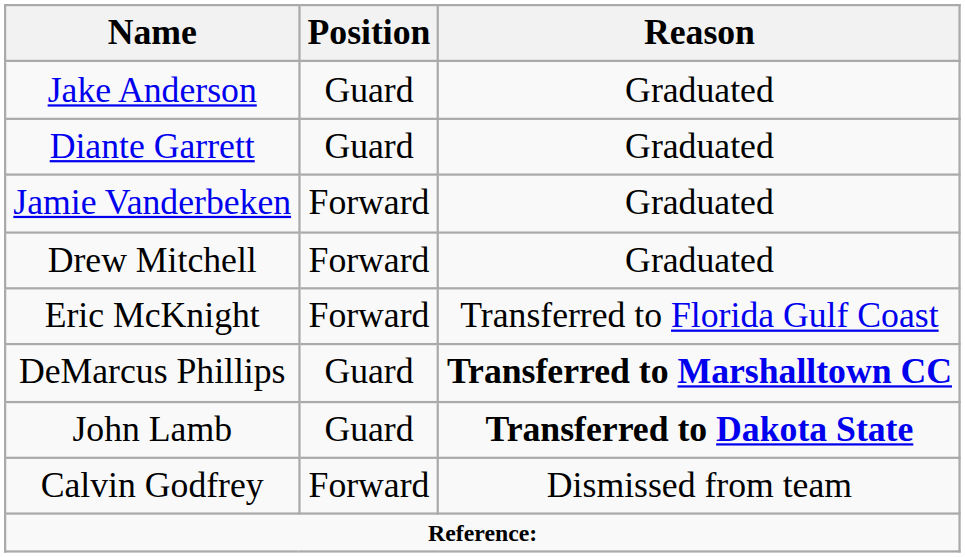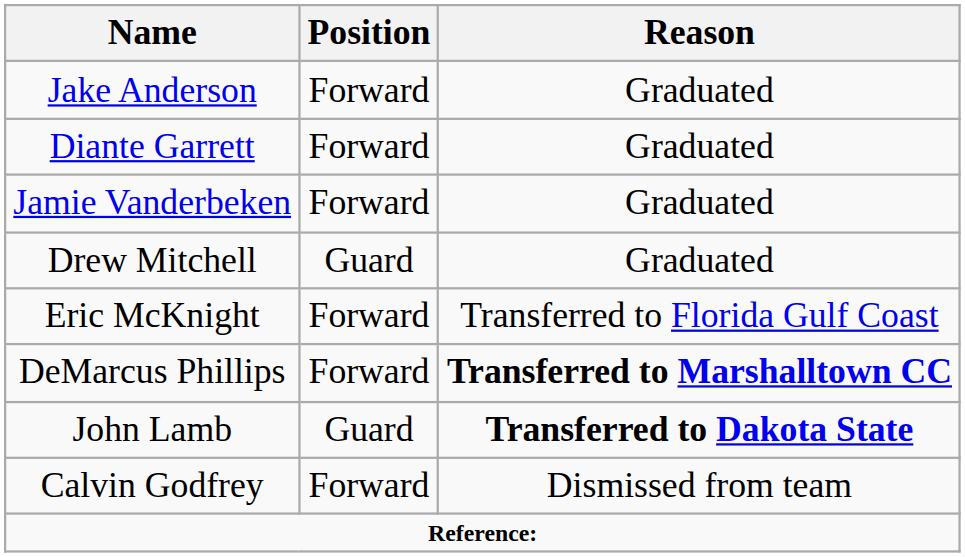Jake Anderson | Position: Guard -> Forward
Diante Garrett | Position: Guard -> Forward
Drew Mitchell | Position: Forward -> Guard
DeMarcus Phillips | Position: Guard -> Forward
